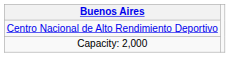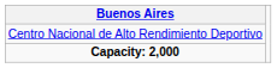Capacity: 2,000 | Buenos Aires: normal -> bold
